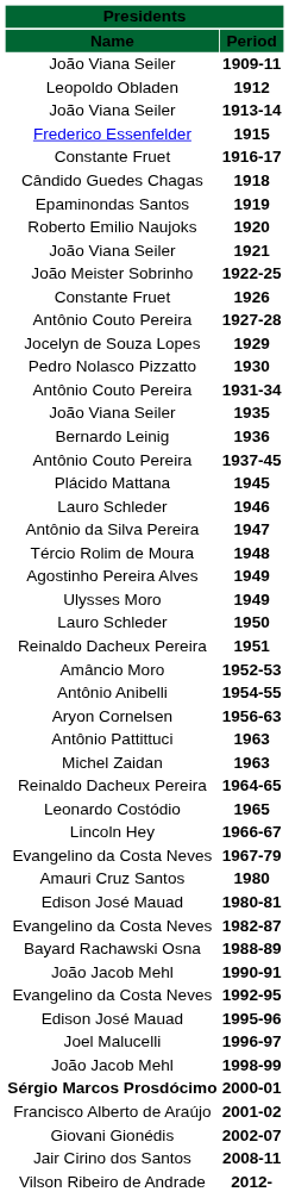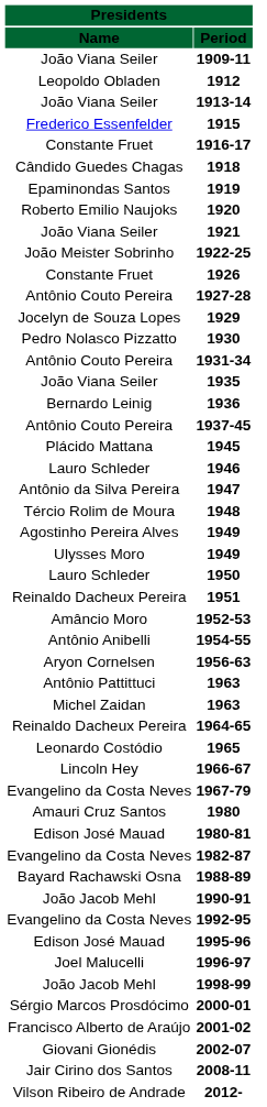2000-01 | column 1: bold -> normal
